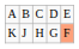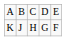K | column 5: lightsalmon background -> no background
